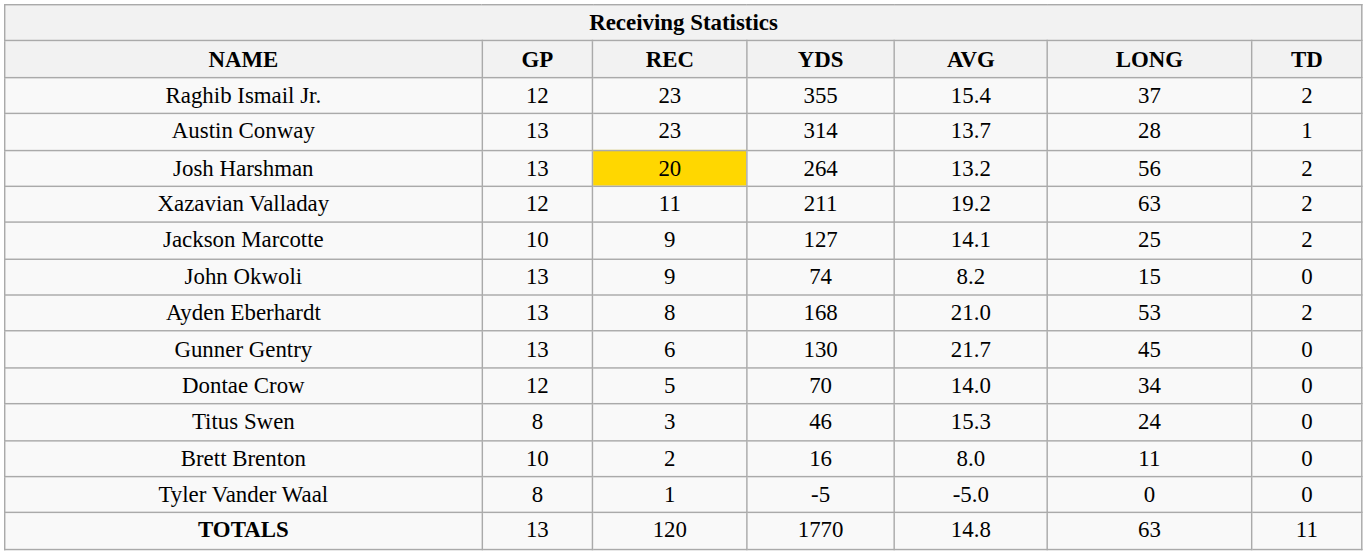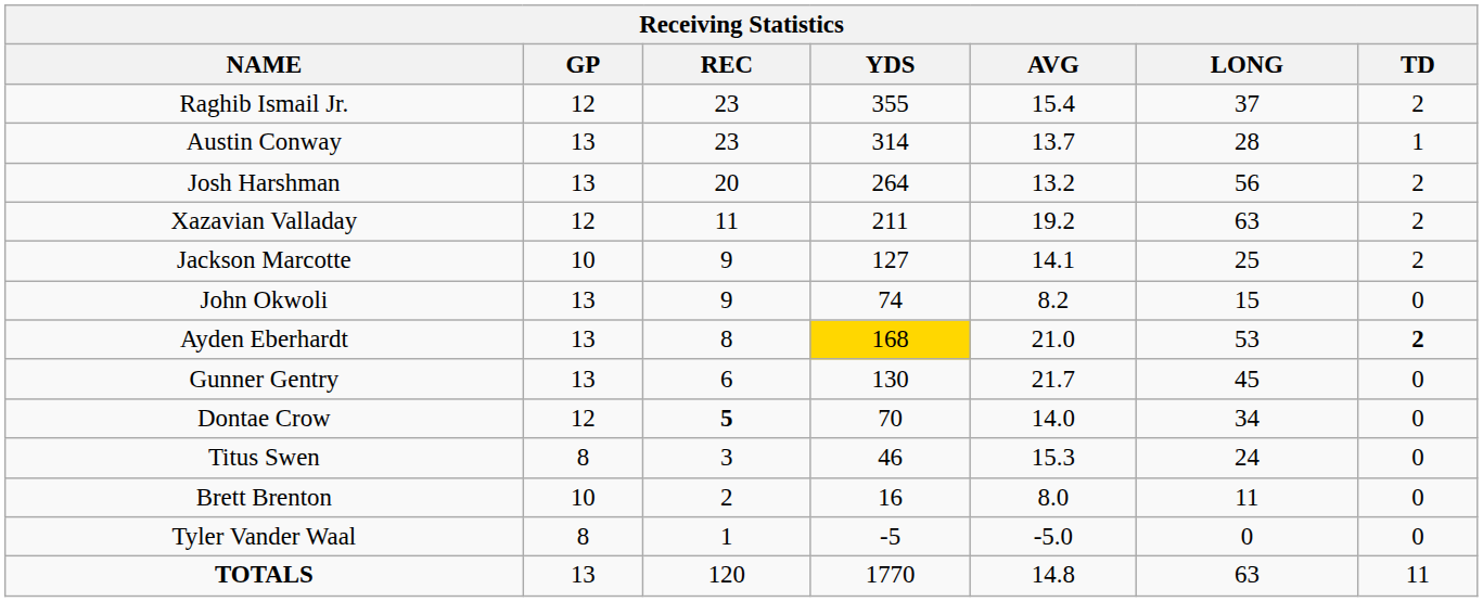Josh Harshman | REC: gold background -> no background
Ayden Eberhardt | YDS: no background -> gold background
Ayden Eberhardt | TD: normal -> bold
Dontae Crow | REC: normal -> bold
